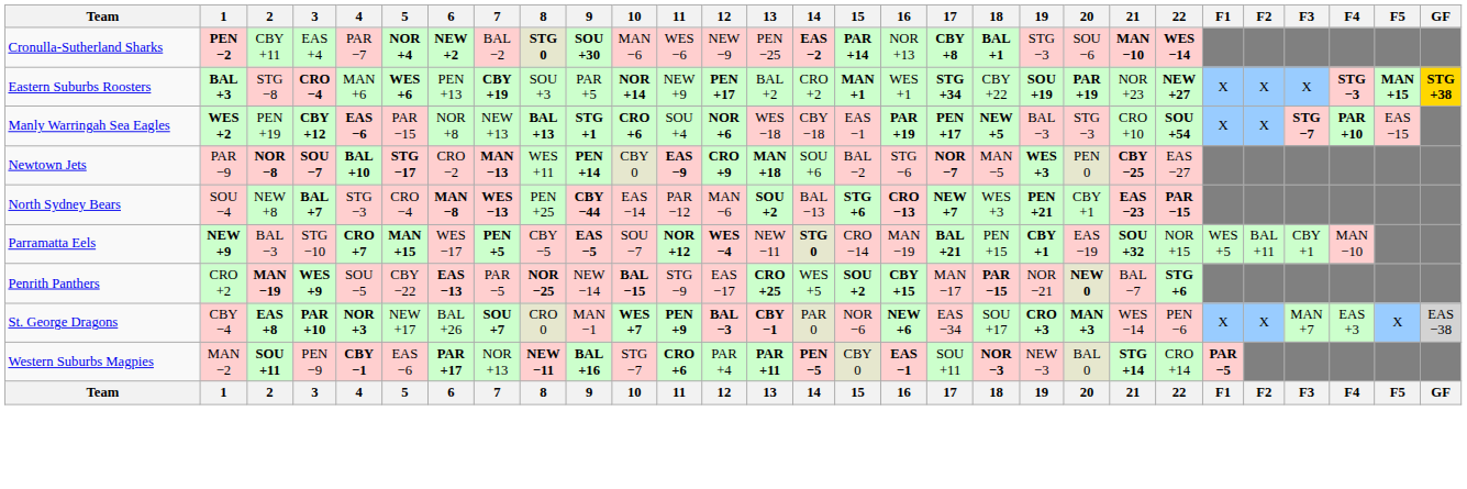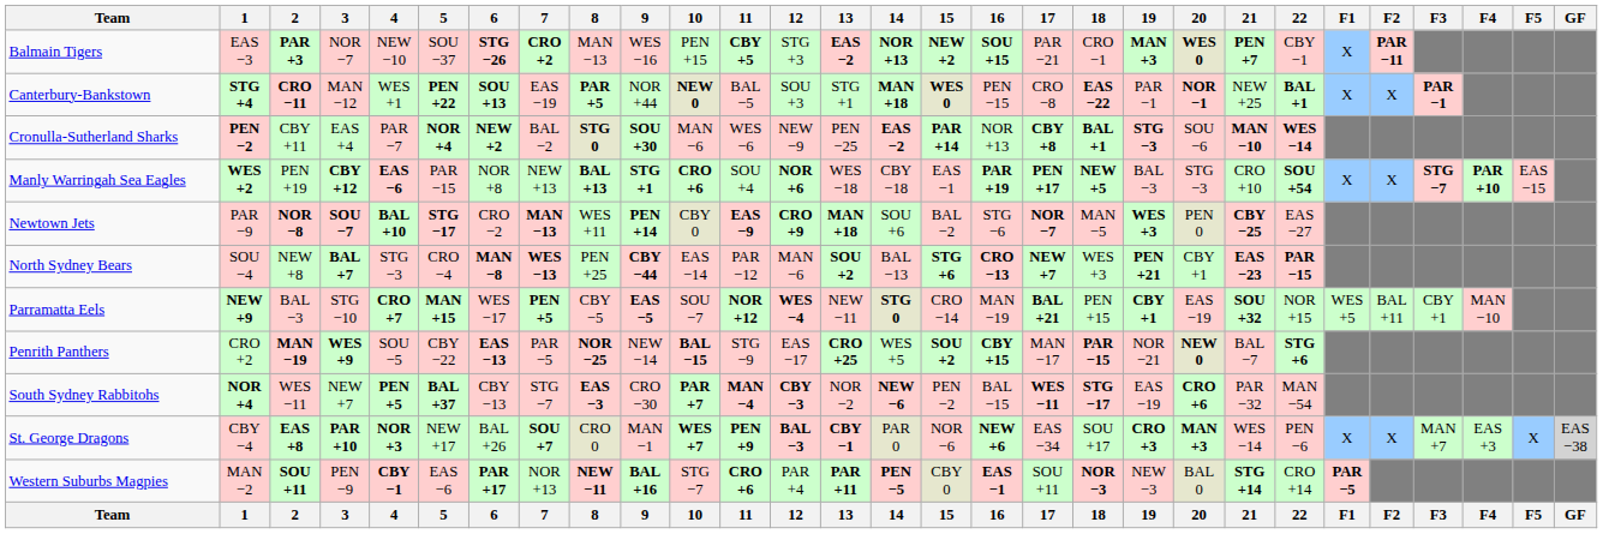+ row: Balmain Tigers | EAS −3 | PAR +3 | NOR −7 | NEW −10 | SOU −37 | STG −26 | CRO +2 | MAN −13 | WES −16 | PEN +15 | CBY +5 | STG +3 | EAS −2 | NOR +13 | NEW +2 | SOU +15 | PAR −21 | CRO −1 | MAN +3 | WES 0 | PEN +7 | CBY −1 | X | PAR −11
+ row: Canterbury-Bankstown | STG +4 | CRO −11 | MAN −12 | WES +1 | PEN +22 | SOU +13 | EAS −19 | PAR +5 | NOR +44 | NEW 0 | BAL −5 | SOU +3 | STG +1 | MAN +18 | WES 0 | PEN −15 | CRO −8 | EAS −22 | PAR −1 | NOR −1 | NEW +25 | BAL +1 | X | X | PAR −1
Cronulla-Sutherland Sharks | 19: normal -> bold
- row: Eastern Suburbs Roosters | BAL +3 | STG −8 | CRO −4 | MAN +6 | WES +6 | PEN +13 | CBY +19 | SOU +3 | PAR +5 | NOR +14 | NEW +9 | PEN +17 | BAL +2 | CRO +2 | MAN +1 | WES +1 | STG +34 | CBY +22 | SOU +19 | PAR +19 | NOR +23 | NEW +27 | X | X | X | STG −3 | MAN +15 | STG +38
+ row: South Sydney Rabbitohs | NOR +4 | WES −11 | NEW +7 | PEN +5 | BAL +37 | CBY −13 | STG −7 | EAS −3 | CRO −30 | PAR +7 | MAN −4 | CBY −3 | NOR −2 | NEW −6 | PEN −2 | BAL −15 | WES −11 | STG −17 | EAS −19 | CRO +6 | PAR −32 | MAN −54
